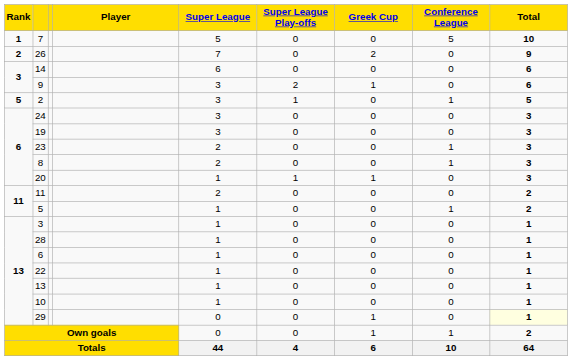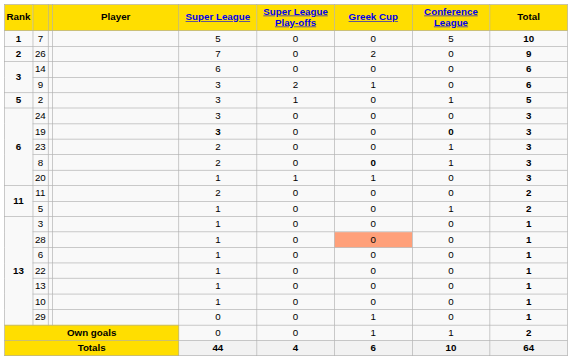19 | Super League: normal -> bold
19 | Conference League: normal -> bold
8 | Greek Cup: normal -> bold
28 | Greek Cup: no background -> lightsalmon background
29 | Total: lightyellow background -> no background
